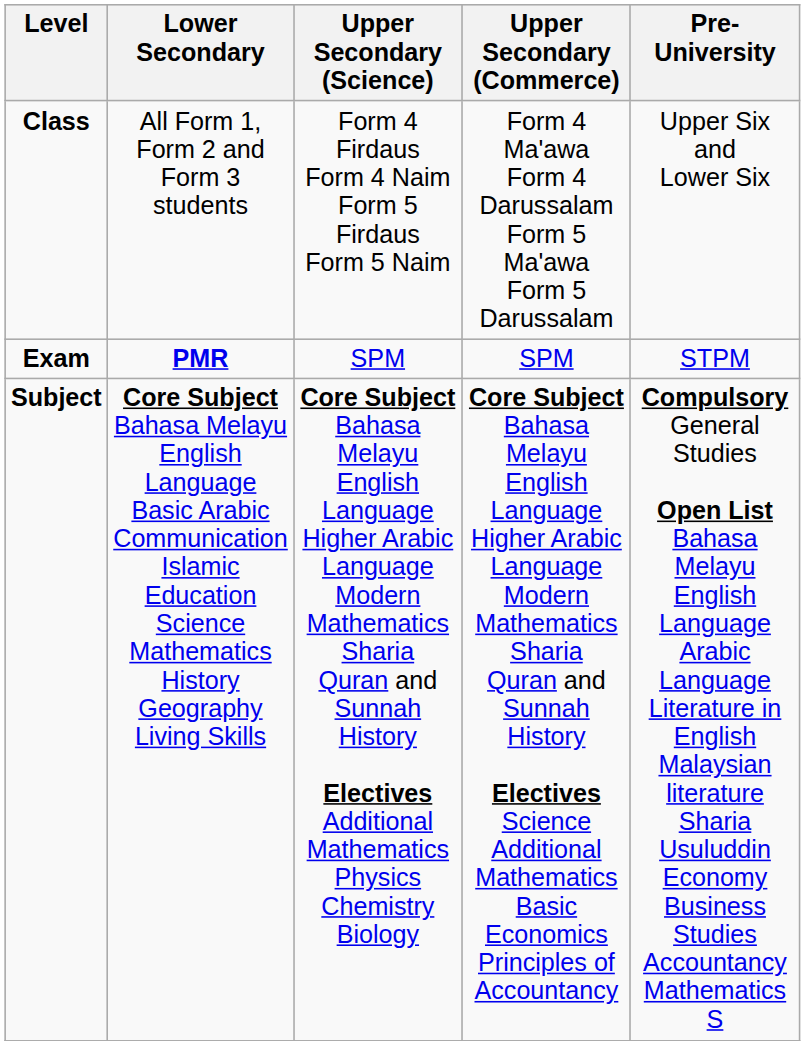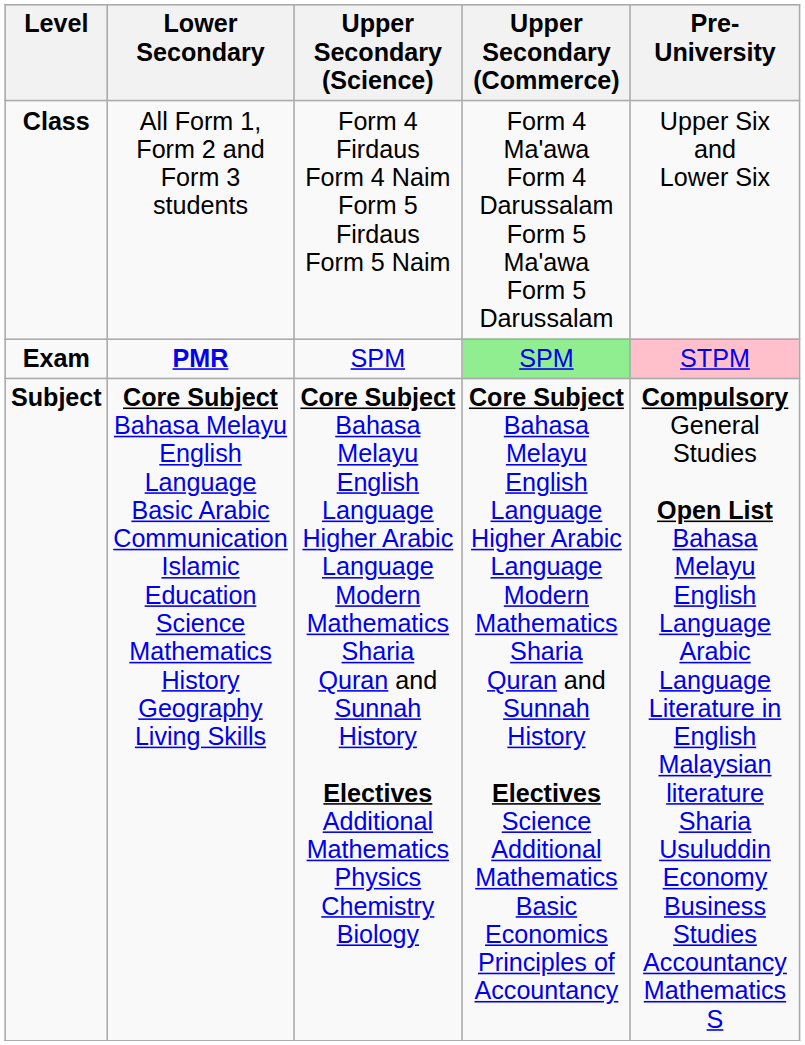Exam | Upper Secondary (Commerce): no background -> lightgreen background
Exam | Pre-University: no background -> pink background
